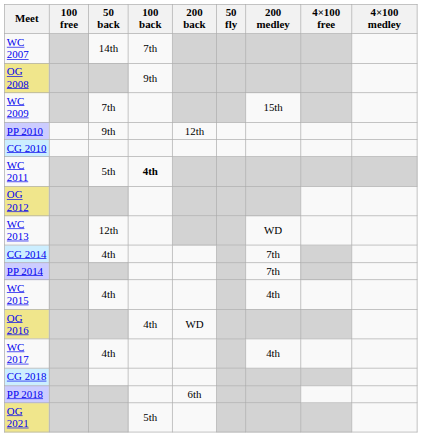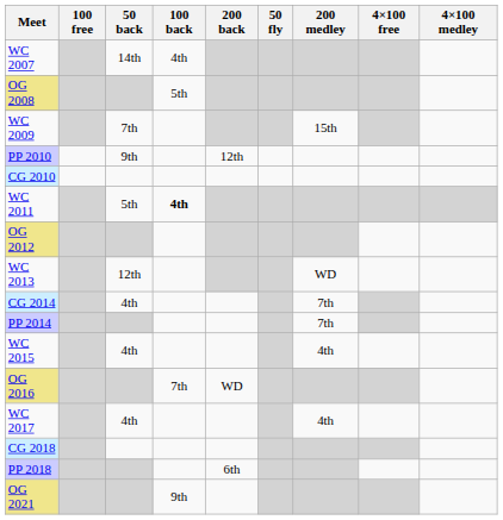WC 2007 | 100 back: 7th -> 4th
OG 2008 | 100 back: 9th -> 5th
OG 2016 | 100 back: 4th -> 7th
OG 2021 | 100 back: 5th -> 9th
